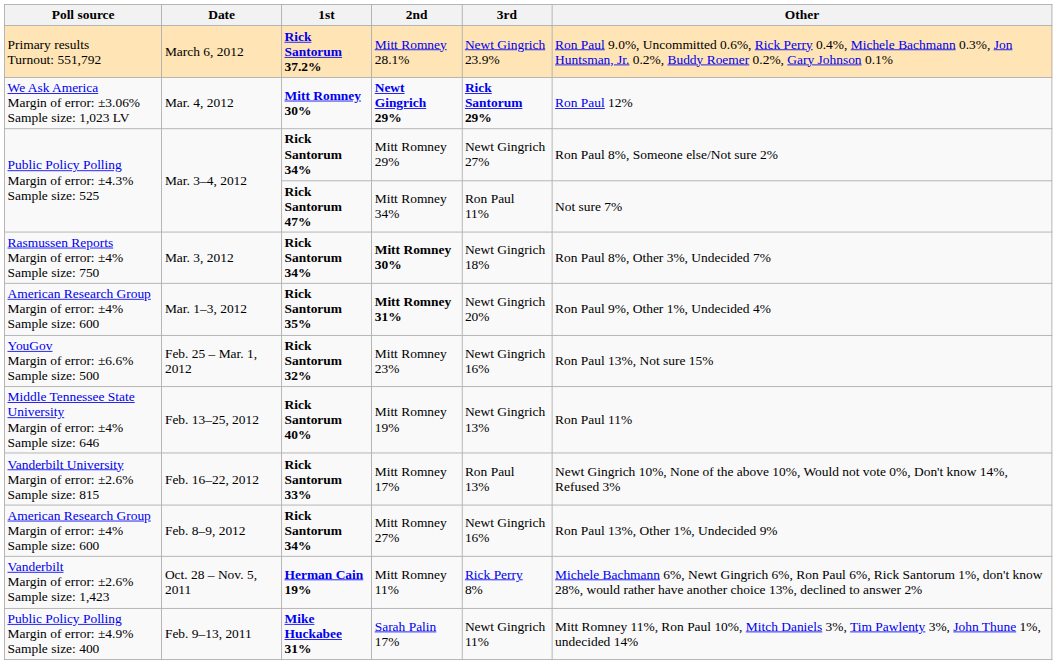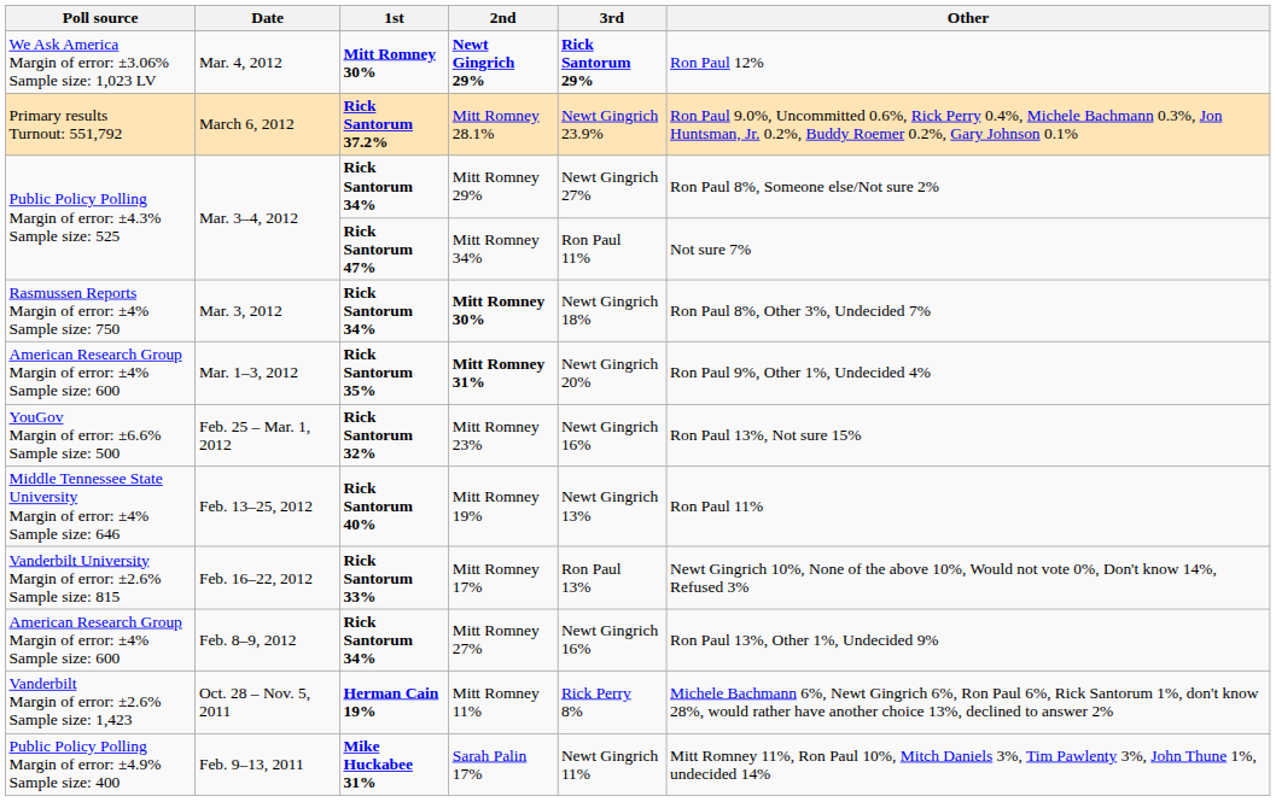rows swapped: Mitt Romney 28.1% <-> Newt Gingrich 29%
